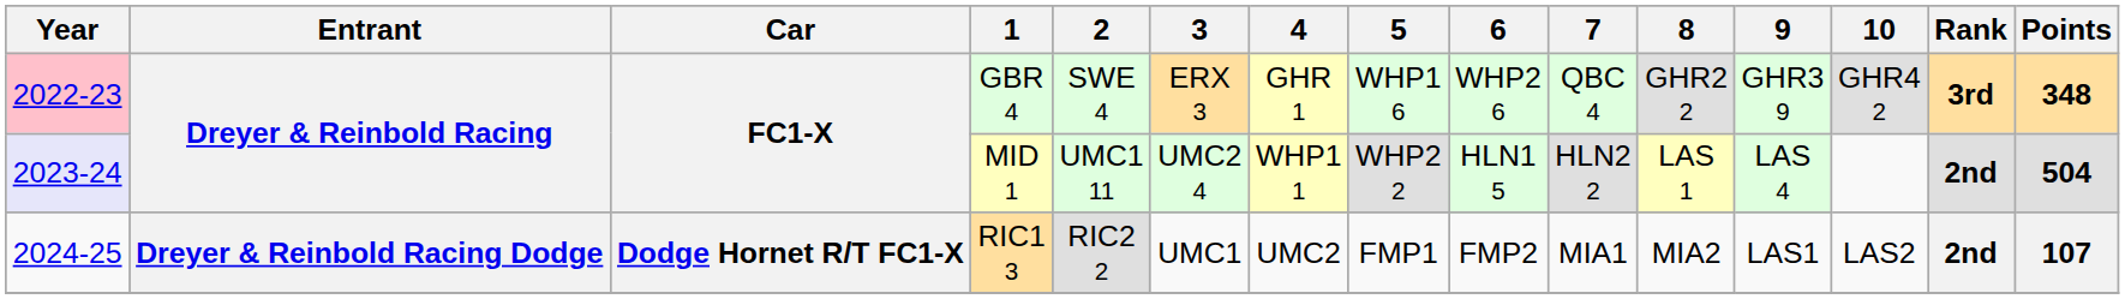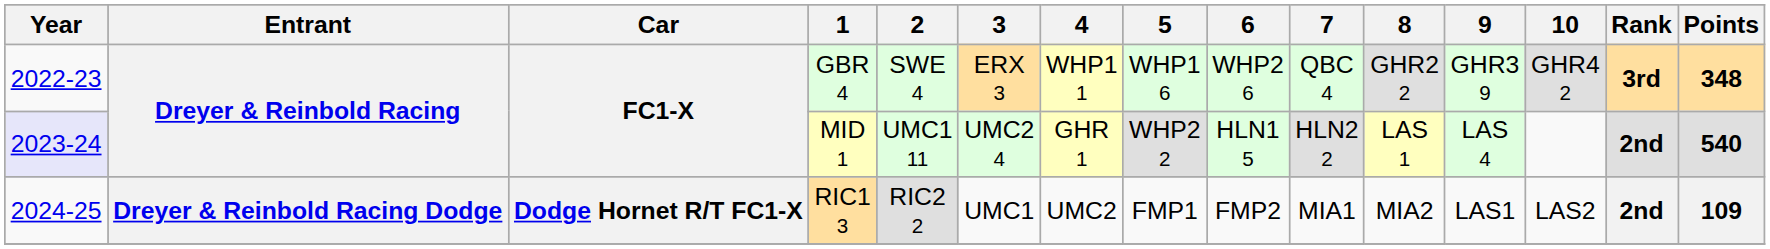GBR 4 | Year: pink background -> no background
GBR 4 | 4: GHR 1 -> WHP1 1
MID 1 | 4: WHP1 1 -> GHR 1
MID 1 | Points: 504 -> 540
RIC1 3 | Points: 107 -> 109
